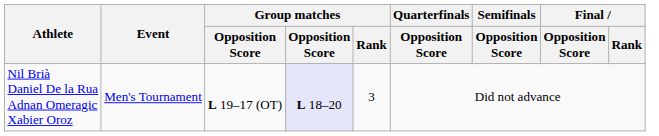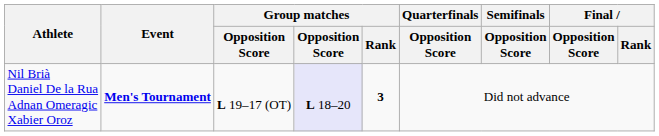Nil Brià Daniel De la Rua Adnan Omeragic Xabier Oroz | Event: normal -> bold
Nil Brià Daniel De la Rua Adnan Omeragic Xabier Oroz | Group matches / Rank: normal -> bold
